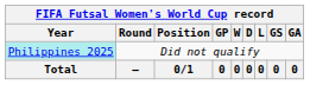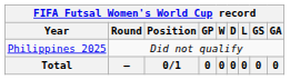Philippines 2025 | Year: paleturquoise background -> no background
